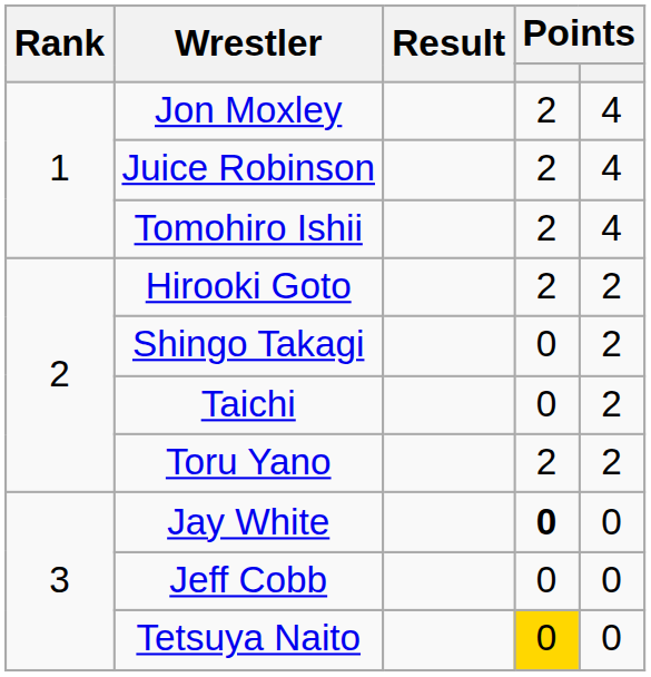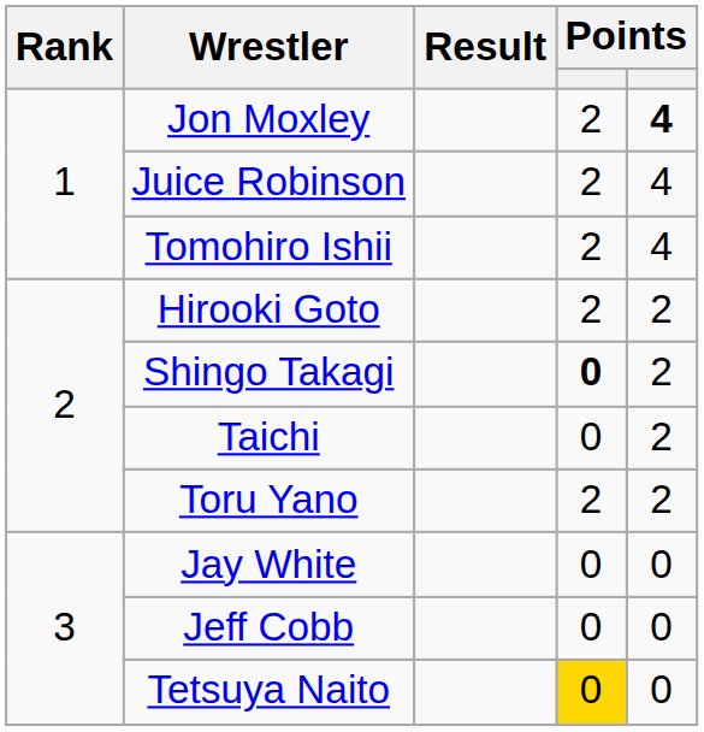Jon Moxley | column 5: normal -> bold
Shingo Takagi | column 4: normal -> bold
Jay White | column 4: bold -> normal
